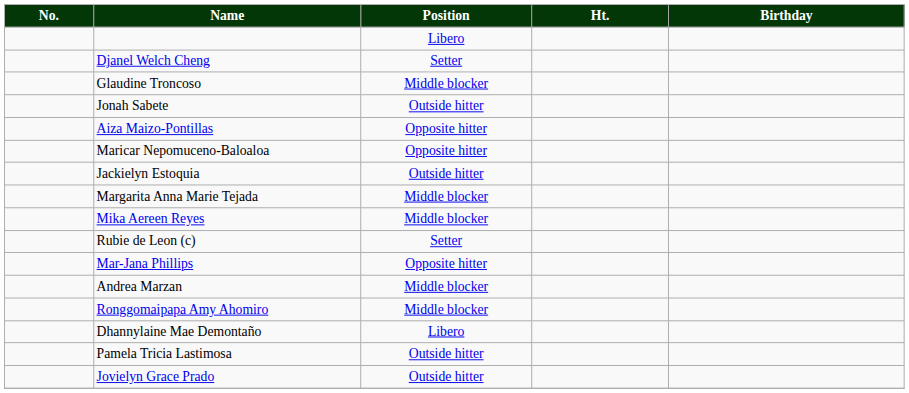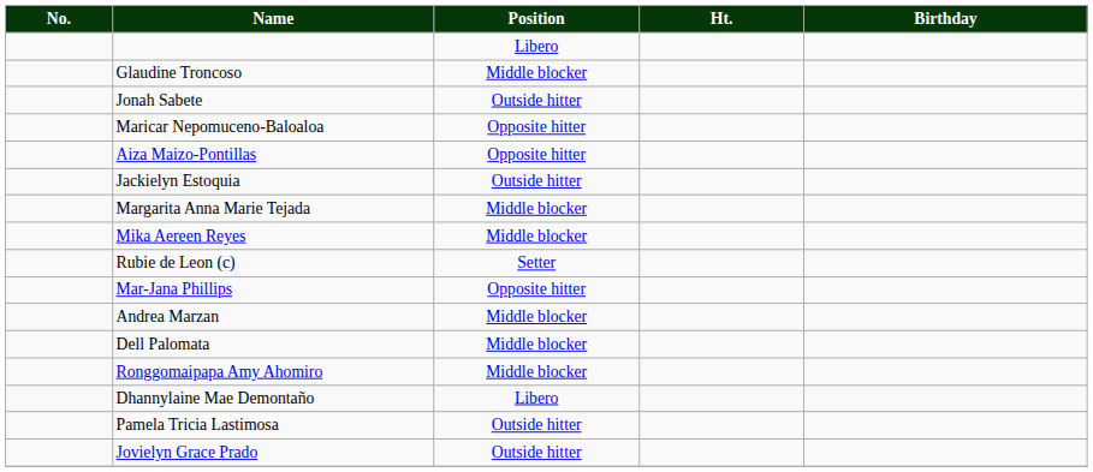- row: Djanel Welch Cheng | Setter
rows swapped: Maricar Nepomuceno-Baloaloa <-> Aiza Maizo-Pontillas
+ row: Dell Palomata | Middle blocker
